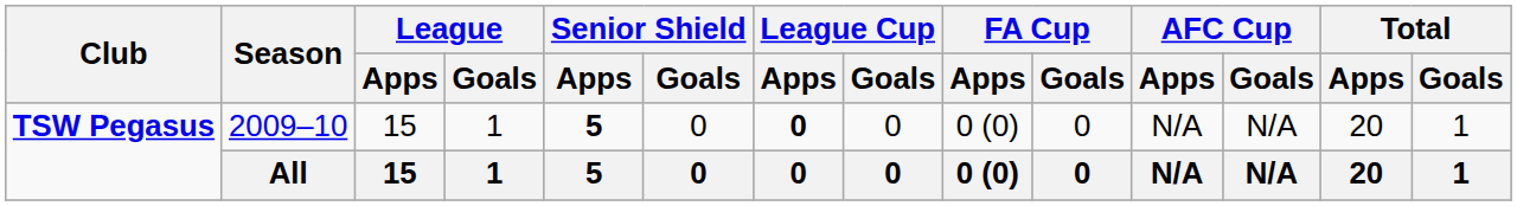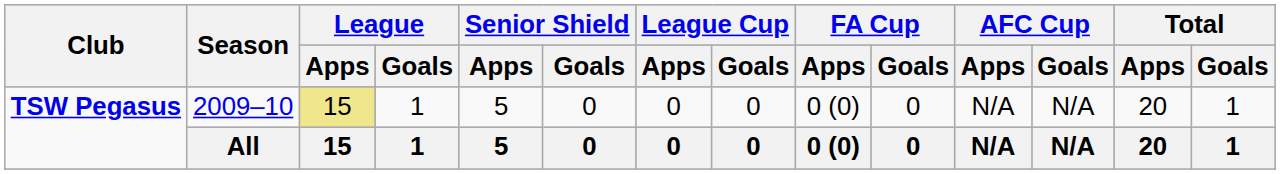TSW Pegasus / 2009–10 | League / Apps: no background -> khaki background
TSW Pegasus / 2009–10 | Senior Shield / Apps: bold -> normal
TSW Pegasus / 2009–10 | League Cup / Apps: bold -> normal
